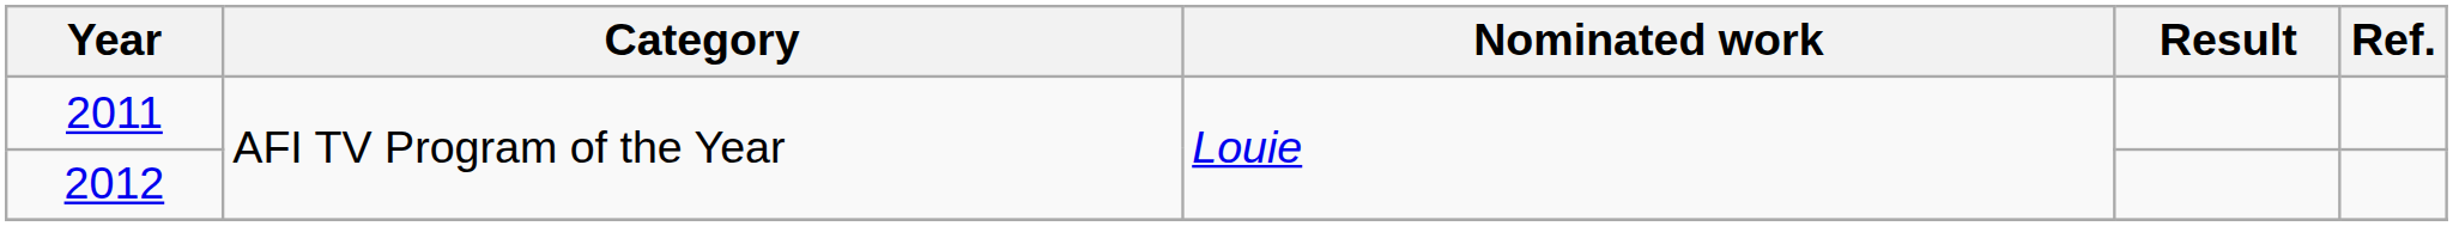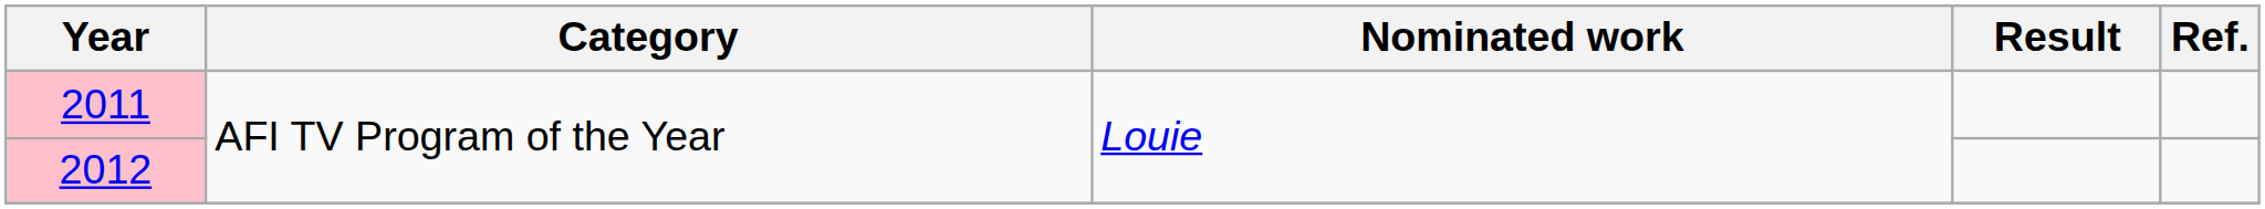2011 | Year: no background -> pink background
2012 | Year: no background -> pink background
